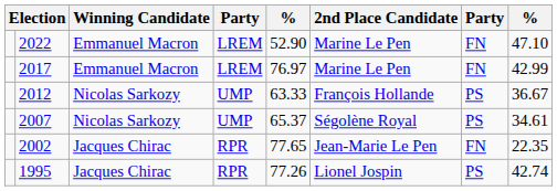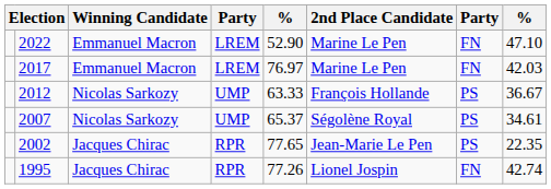2017 | column 8: 42.99 -> 42.03
2002 | column 7: FN -> PS
1995 | column 7: PS -> FN
